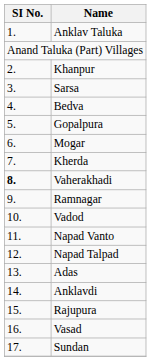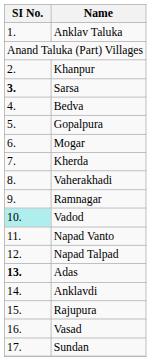Sarsa | SI No.: normal -> bold
Vaherakhadi | SI No.: bold -> normal
Vadod | SI No.: no background -> paleturquoise background
Adas | SI No.: normal -> bold
